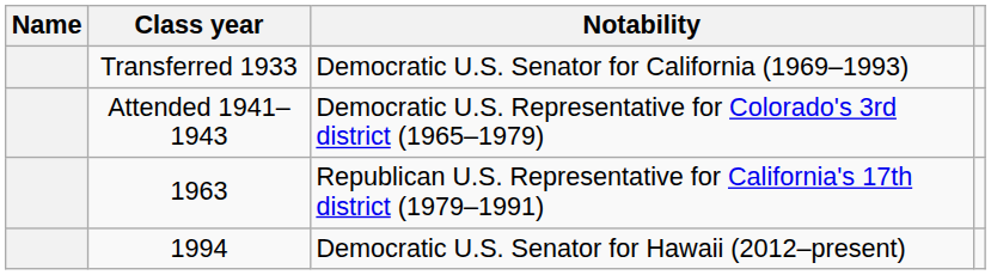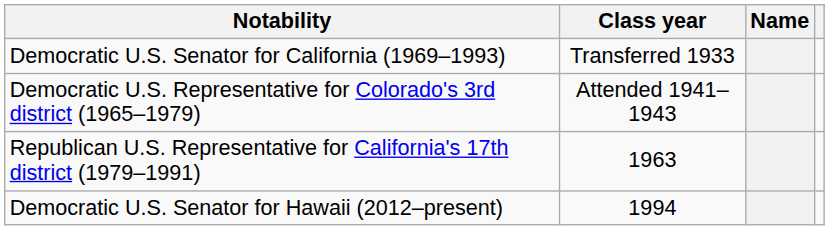columns swapped: Name <-> Notability
